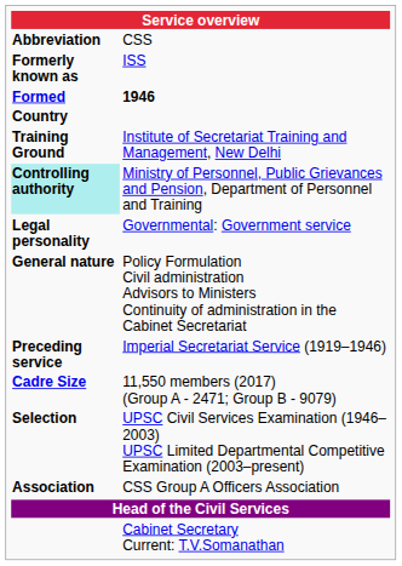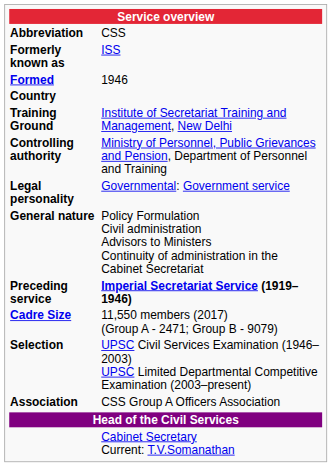Formed | column 2: bold -> normal
Controlling authority | column 1: paleturquoise background -> no background
Preceding service | column 2: normal -> bold
